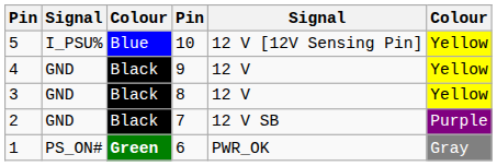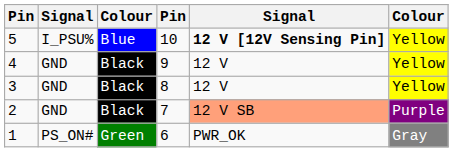5 | column 5: normal -> bold
2 | column 5: no background -> lightsalmon background
1 | column 3: bold -> normal
